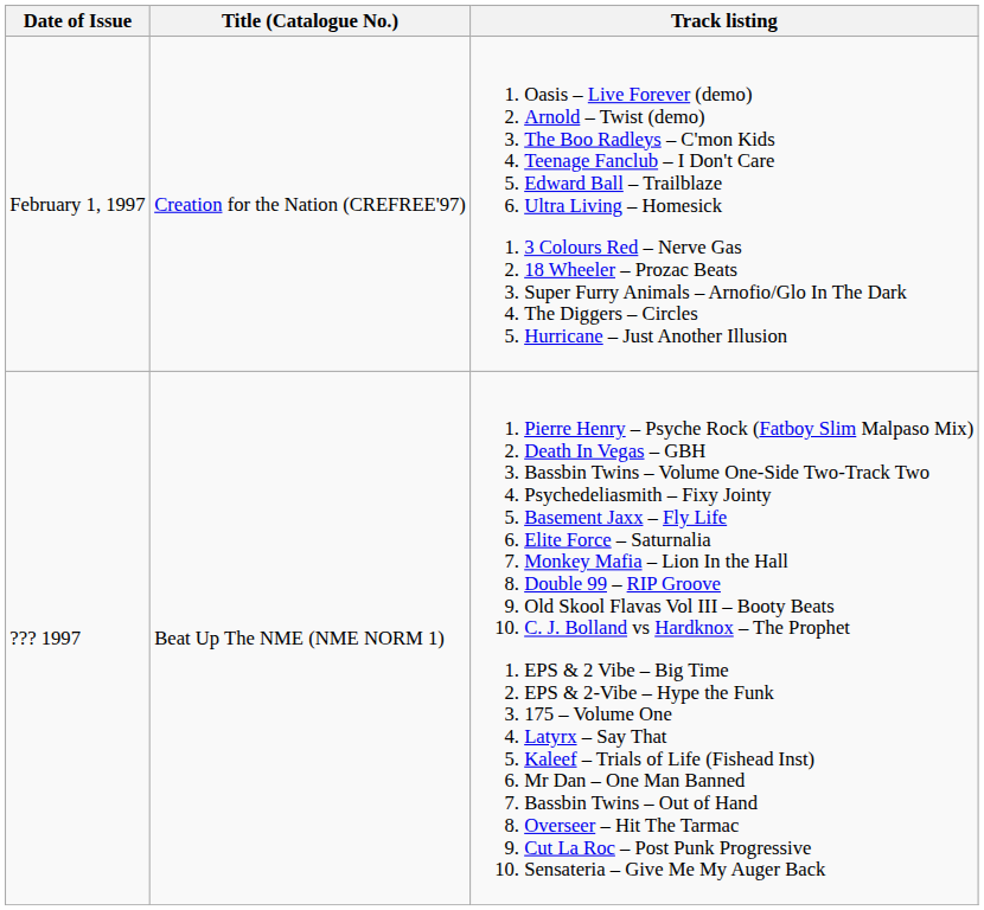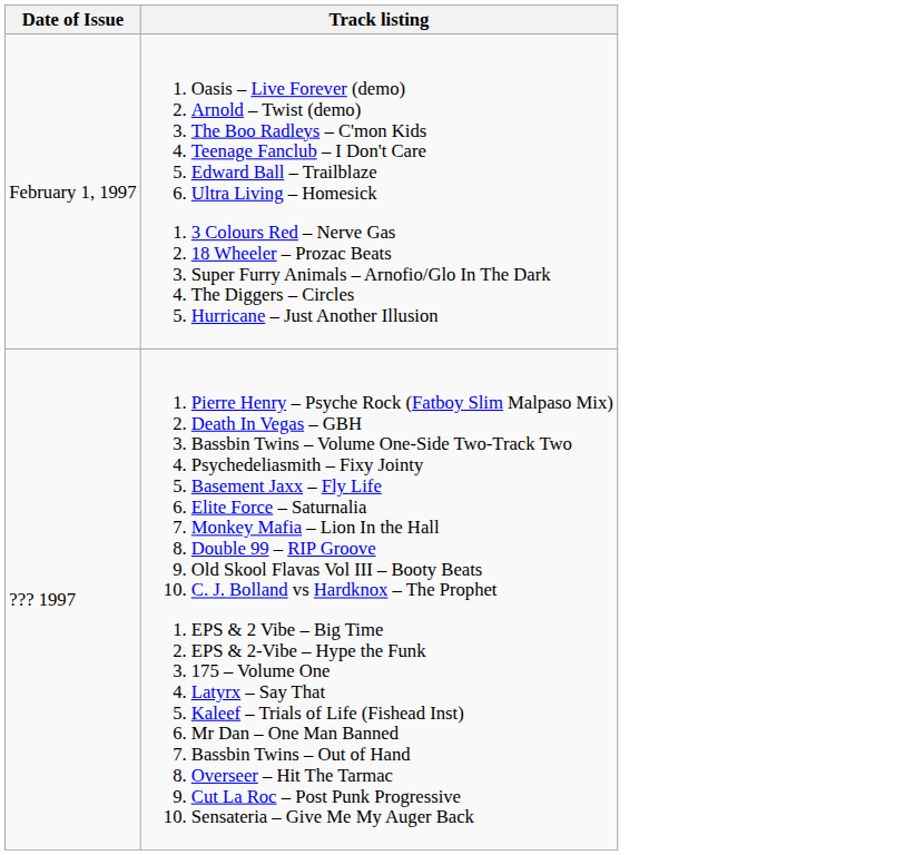- column: Title (Catalogue No.) | Creation for the Nation (CREFREE'97) | Beat Up The NME (NME NORM 1)
